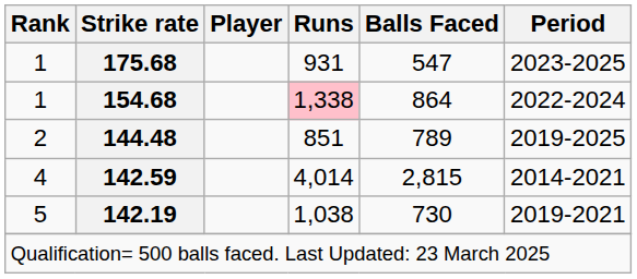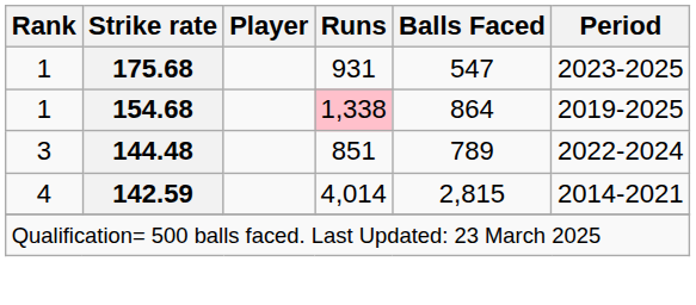154.68 | Period: 2022-2024 -> 2019-2025
144.48 | Rank: 2 -> 3
144.48 | Period: 2019-2025 -> 2022-2024
- row: 5 | 142.19 | 1,038 | 730 | 2019-2021
